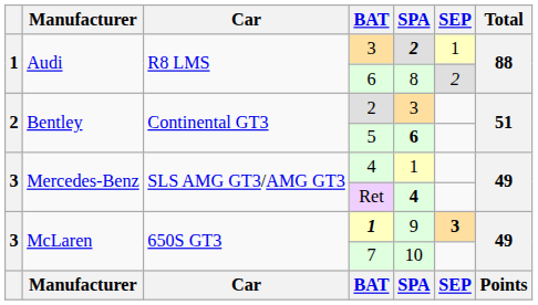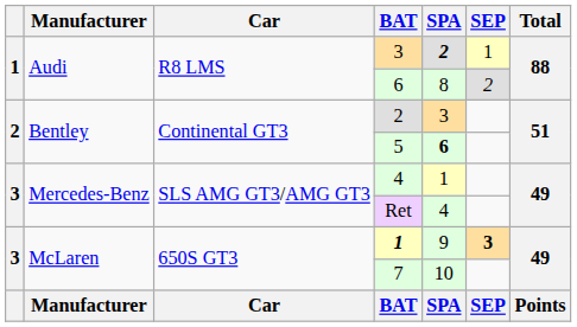Ret | SPA: bold -> normal
